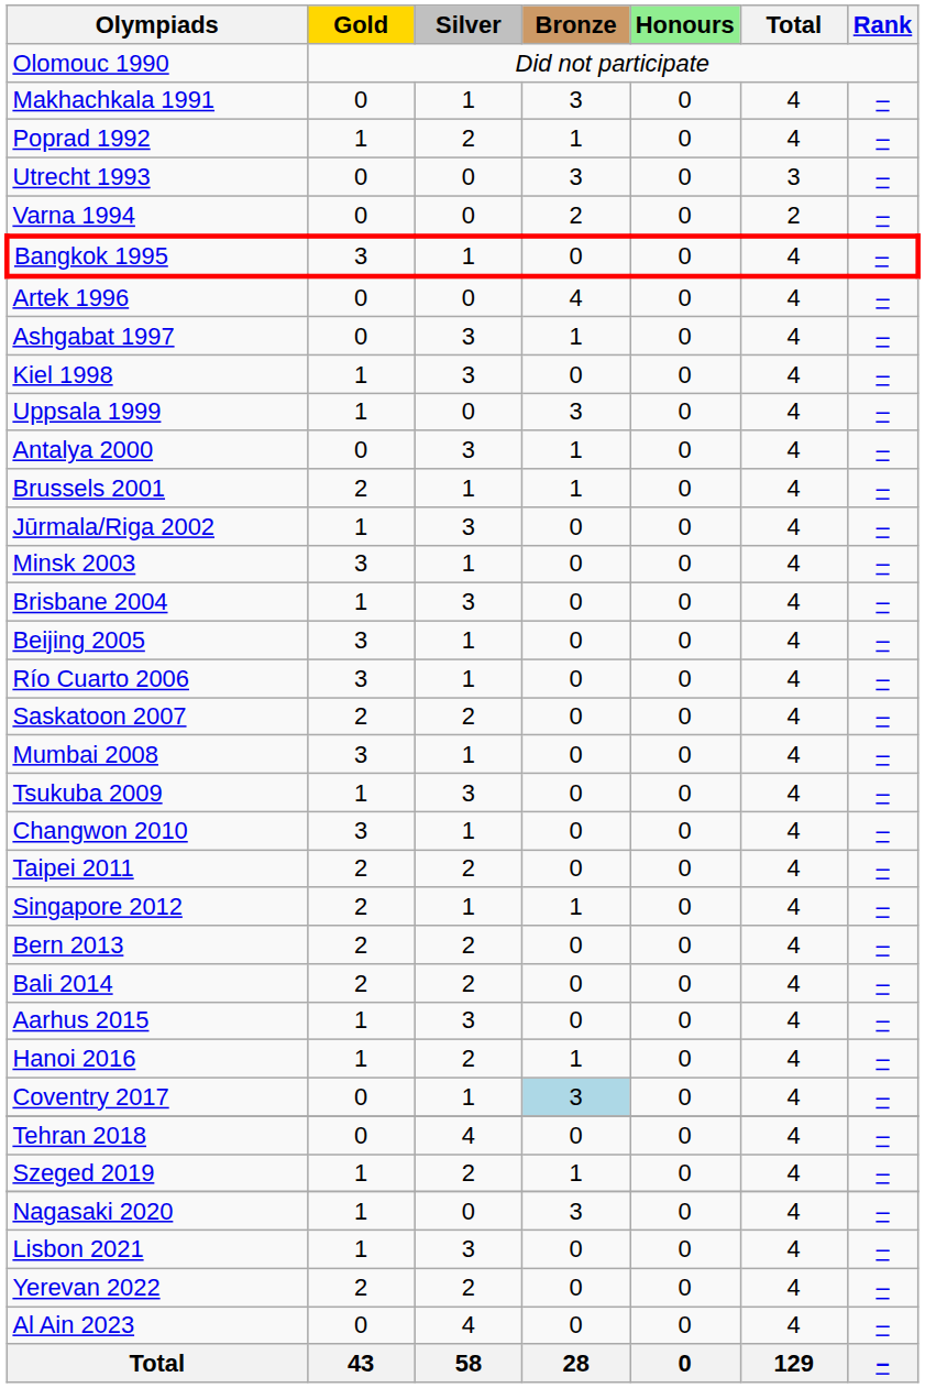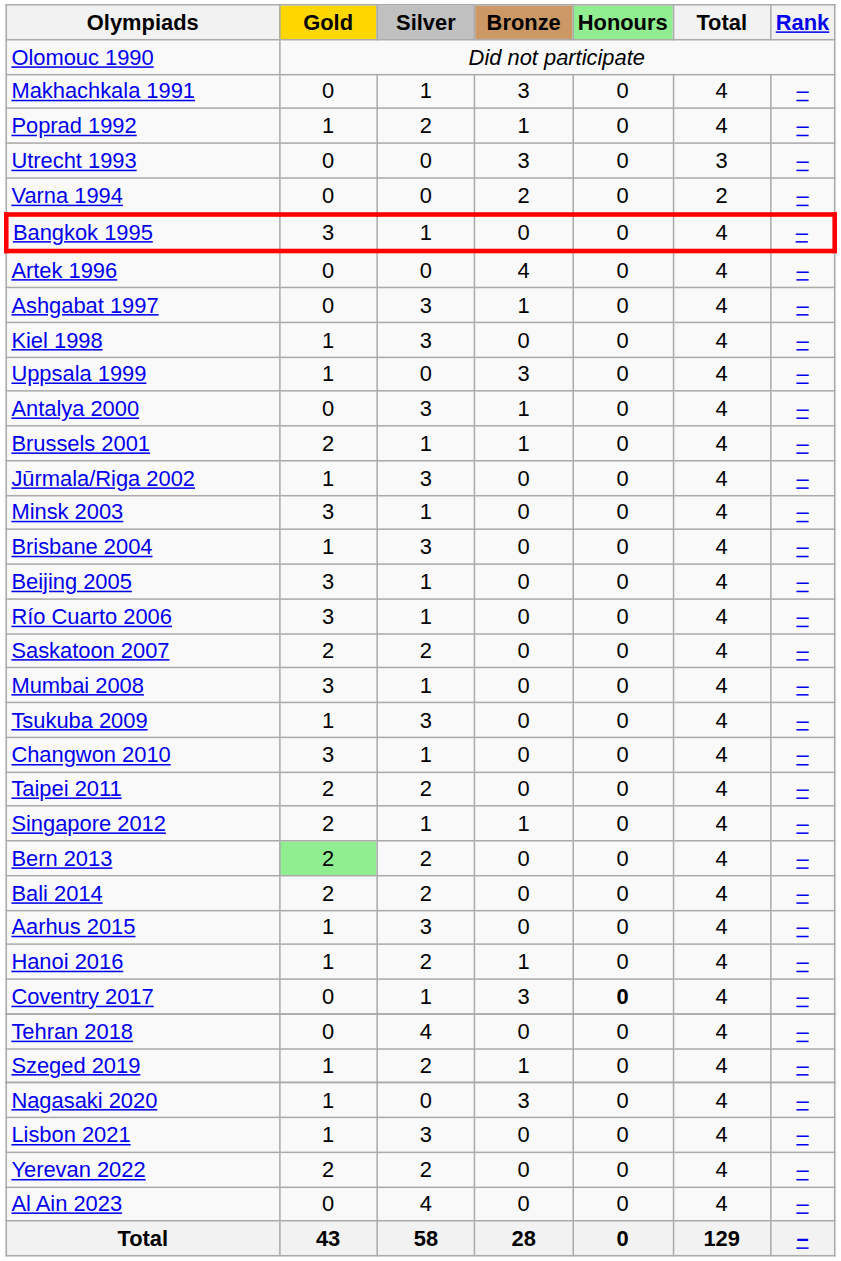Bern 2013 | Gold: no background -> lightgreen background
Coventry 2017 | Bronze: lightblue background -> no background
Coventry 2017 | Honours: normal -> bold
